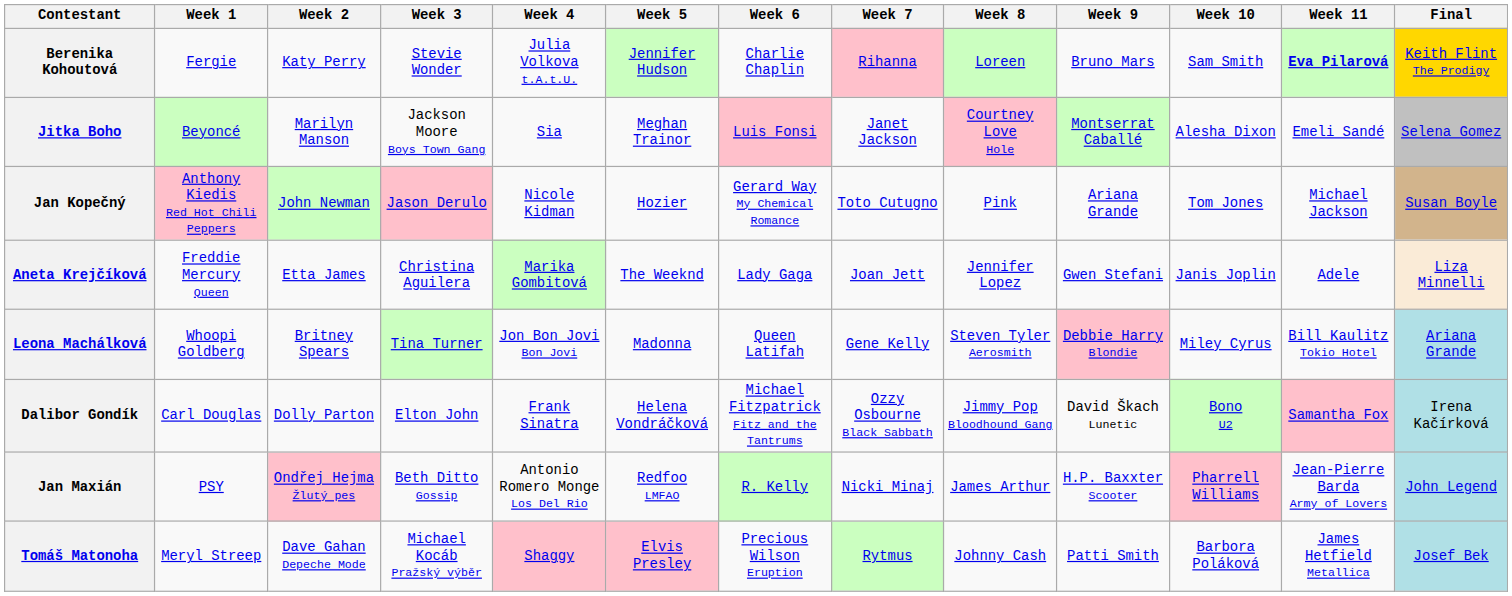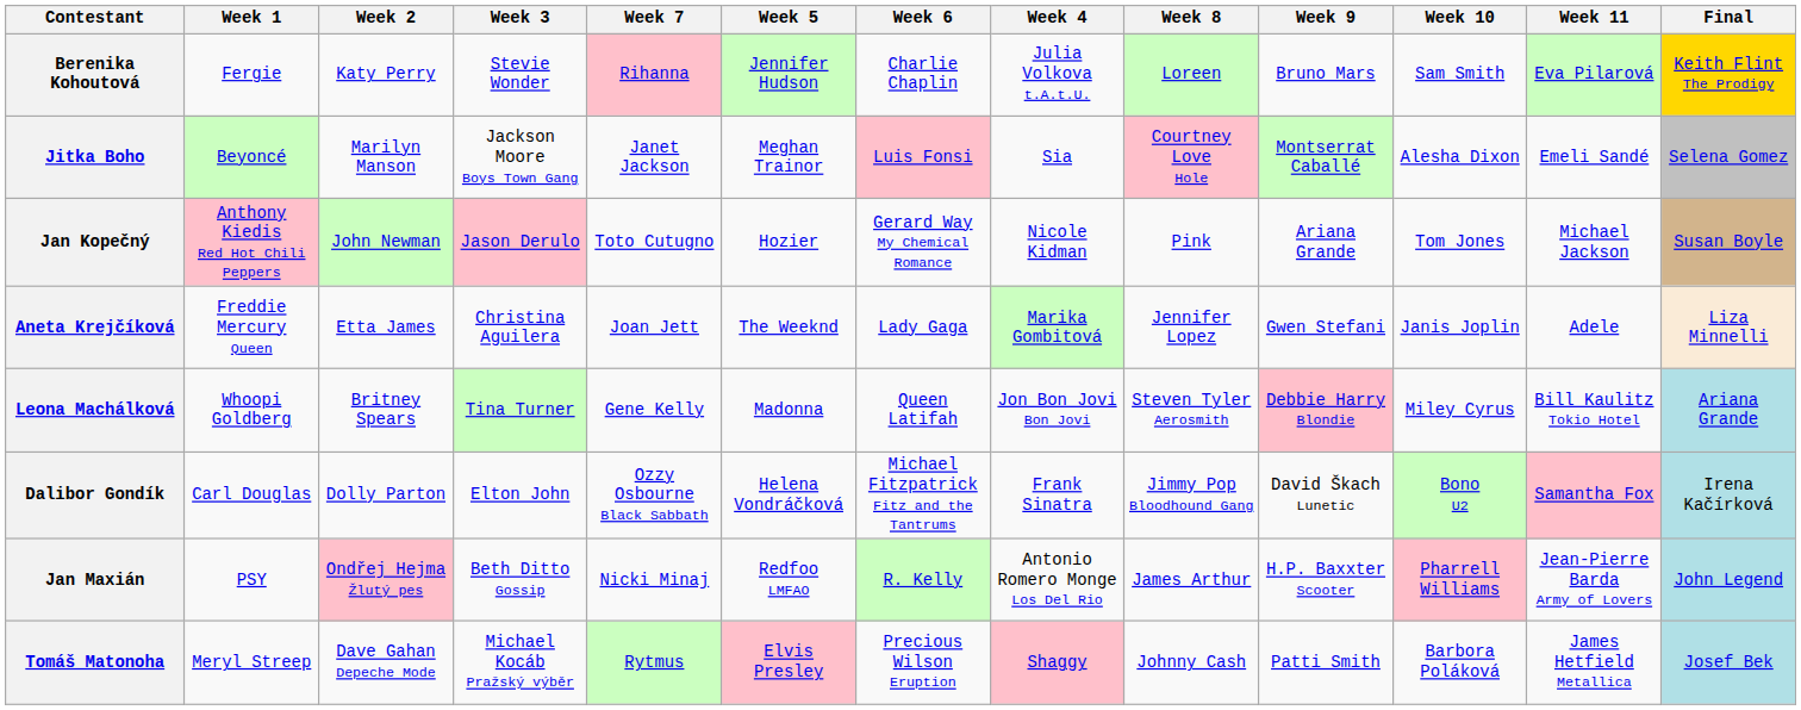columns swapped: Week 4 <-> Week 7
Berenika Kohoutová | Week 11: bold -> normal
